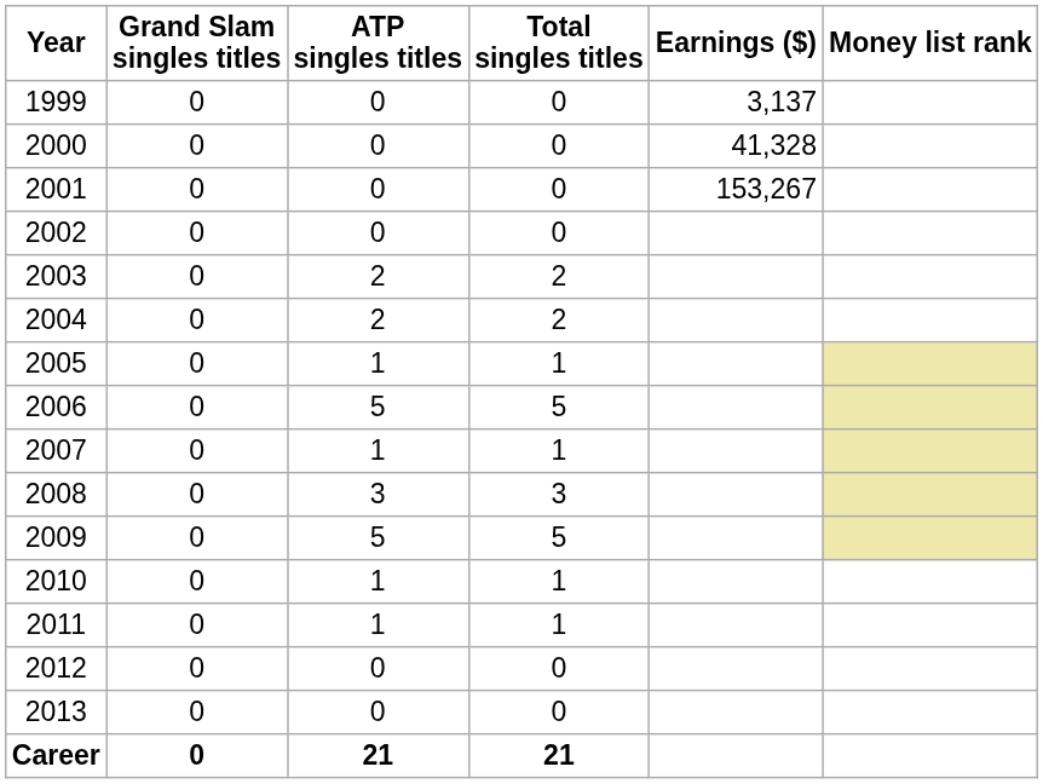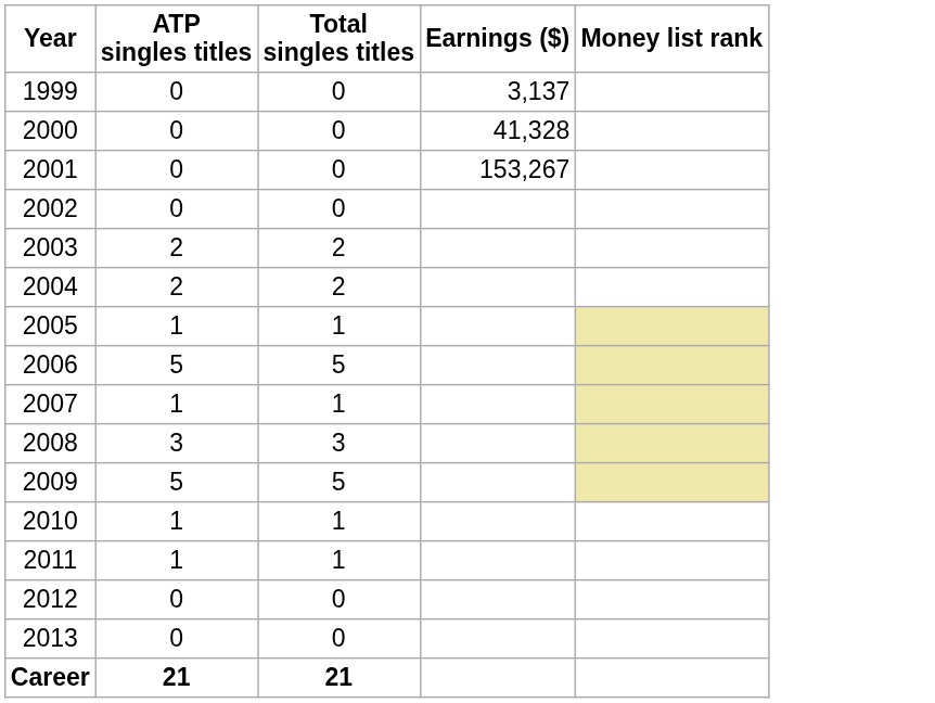- column: Grand Slam singles titles | 0 | 0 | 0 | 0 | 0 | 0 | 0 | 0 | 0 | 0 | 0 | 0 | 0 | 0 | 0 | 0
